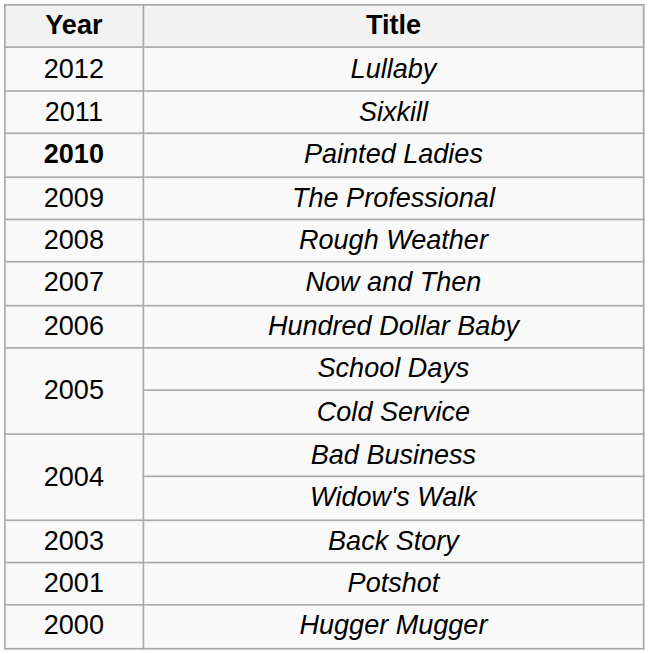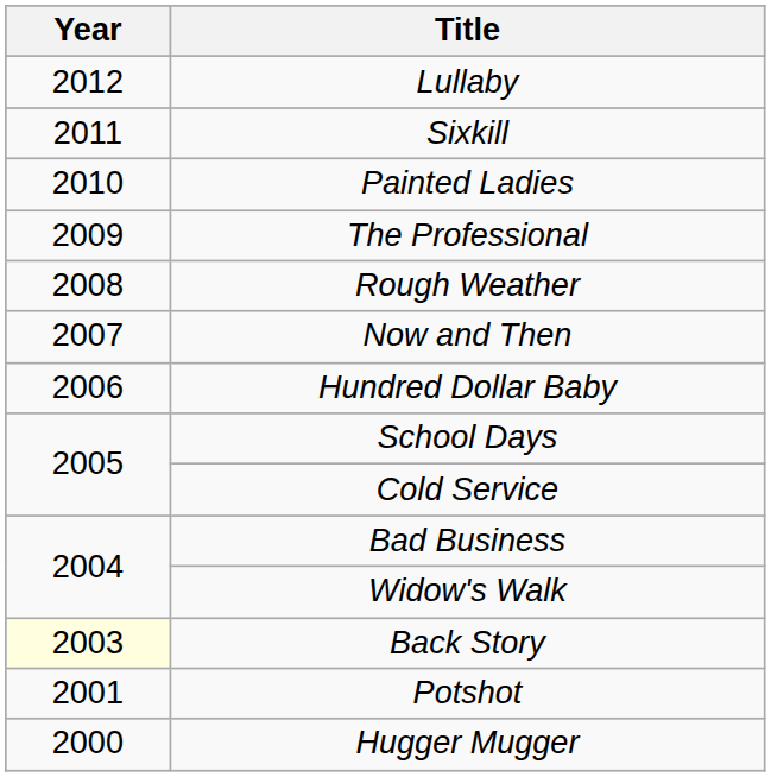Painted Ladies | Year: bold -> normal
Back Story | Year: no background -> lightyellow background
